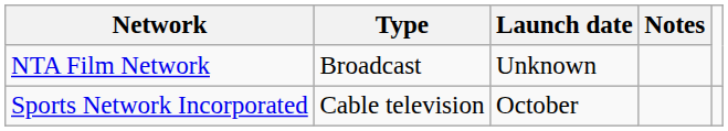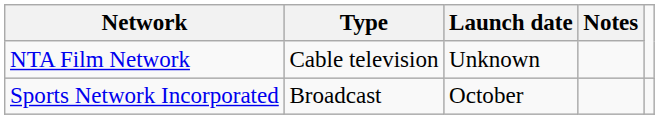NTA Film Network | Type: Broadcast -> Cable television
Sports Network Incorporated | Type: Cable television -> Broadcast
